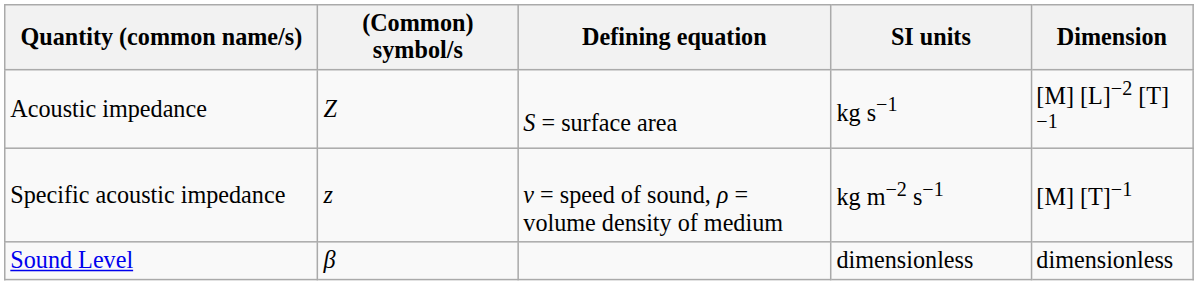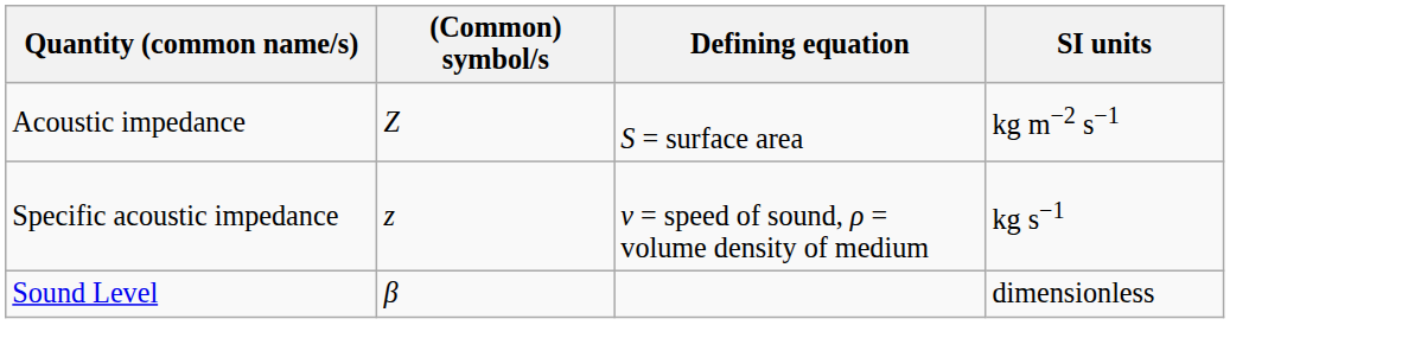- column: Dimension | [M] [L]−2 [T]−1 | [M] [T]−1 | dimensionless
Acoustic impedance | SI units: kg s−1 -> kg m−2 s−1
Specific acoustic impedance | SI units: kg m−2 s−1 -> kg s−1
